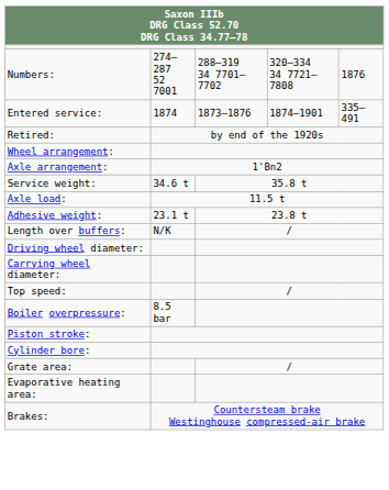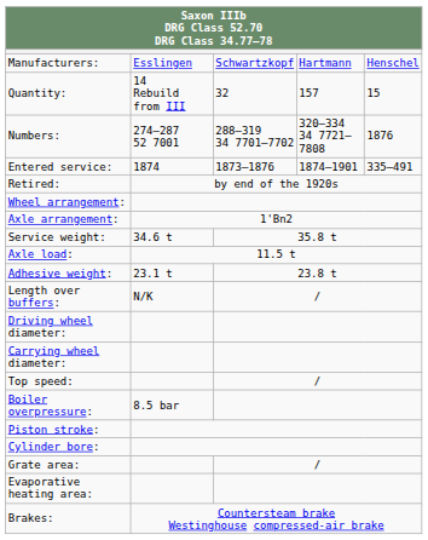+ row: Manufacturers: | Esslingen | Schwartzkopf | Hartmann | Henschel
+ row: Quantity: | 14 Rebuild from III | 32 | 157 | 15
